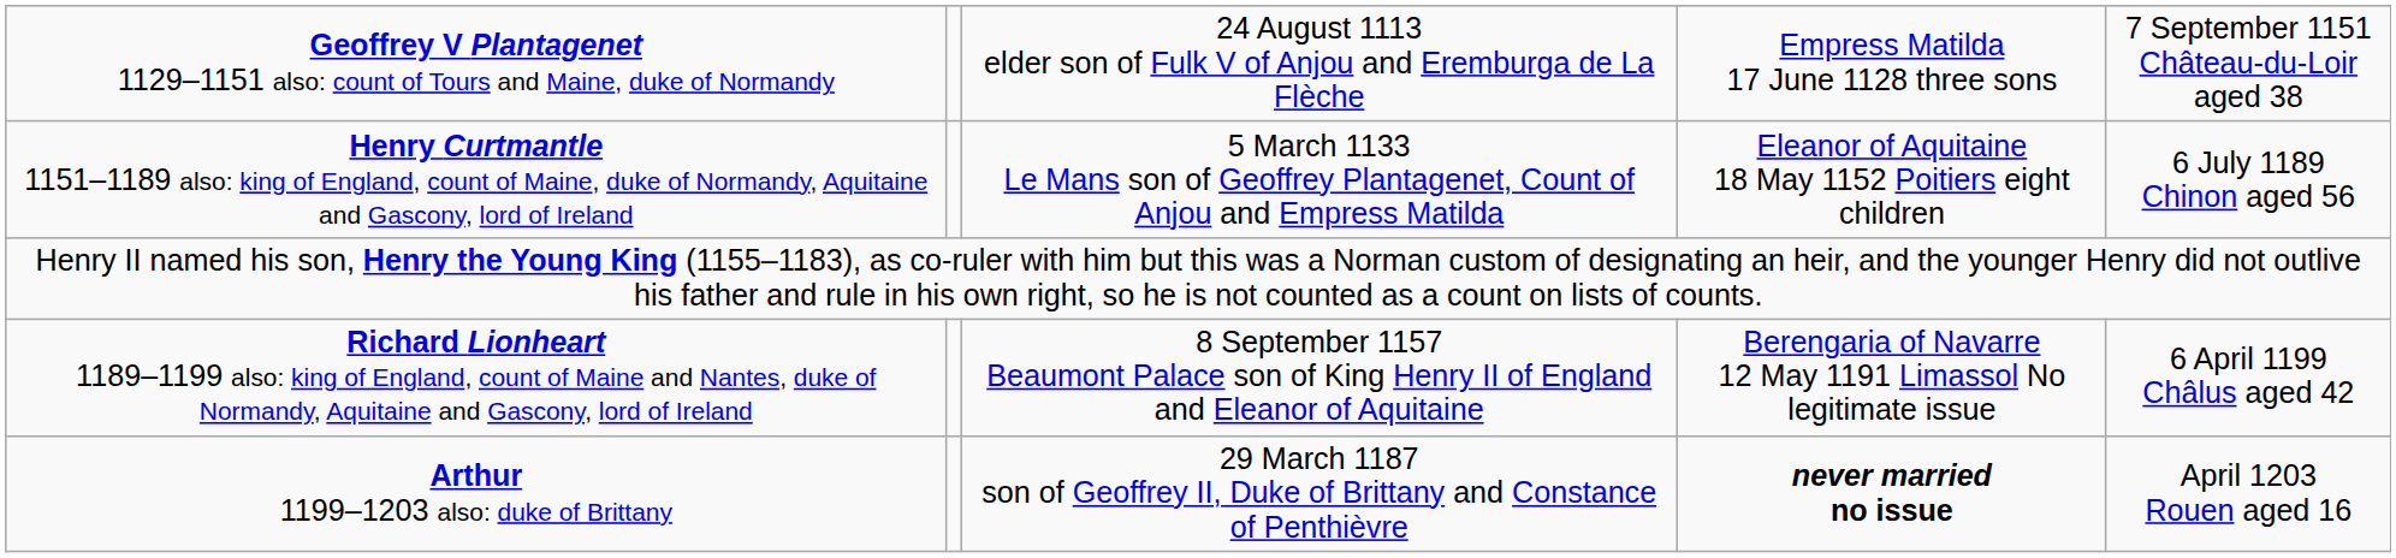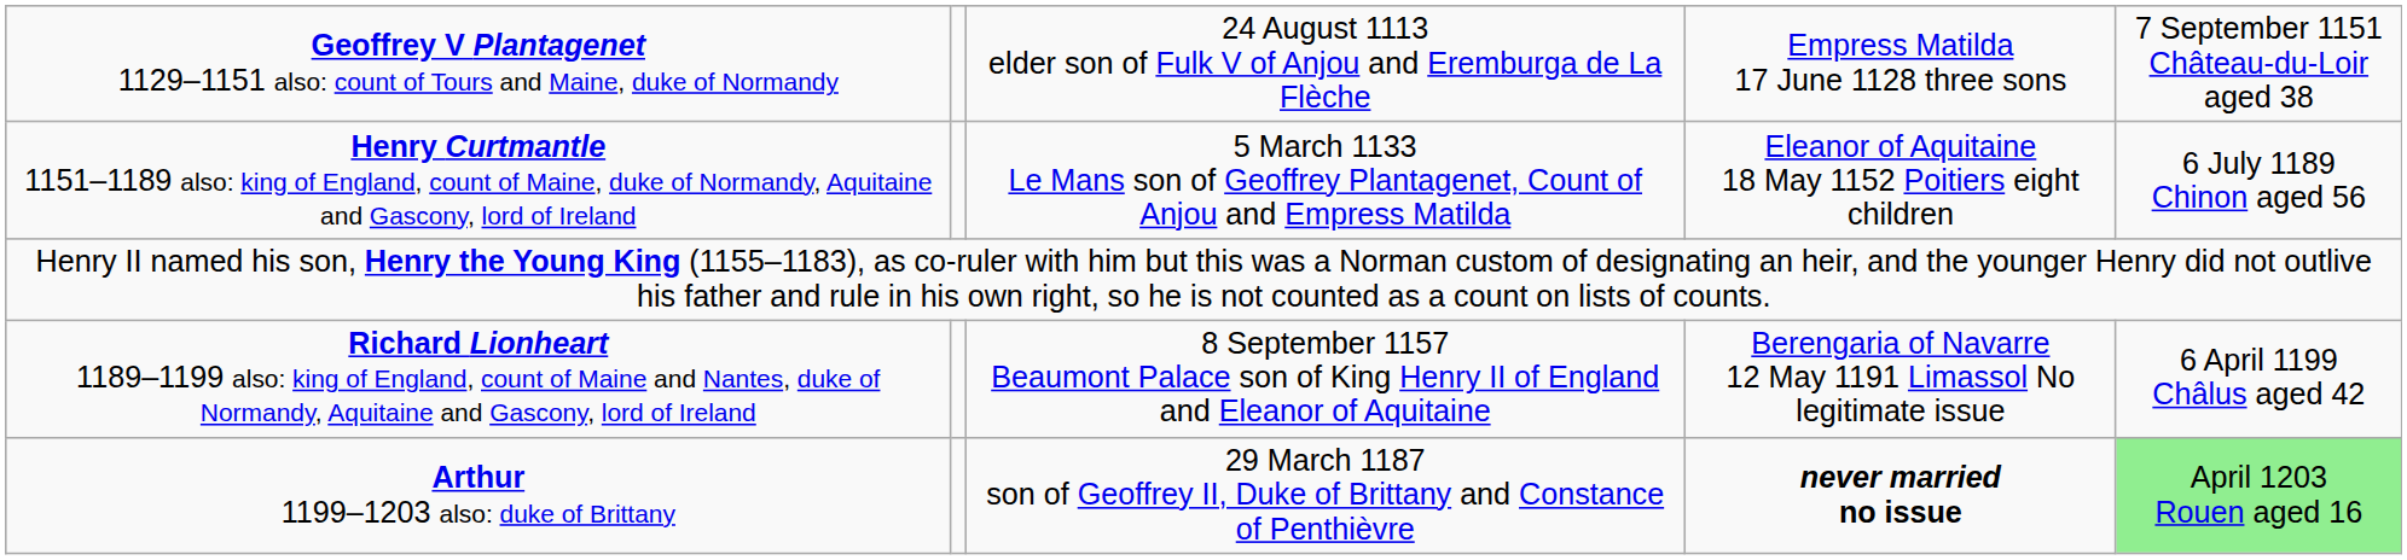Arthur 1199–1203 also: duke of Brittany | column 5: no background -> lightgreen background
